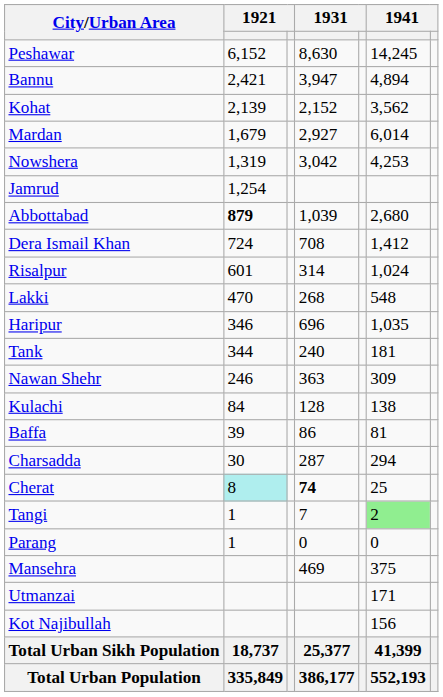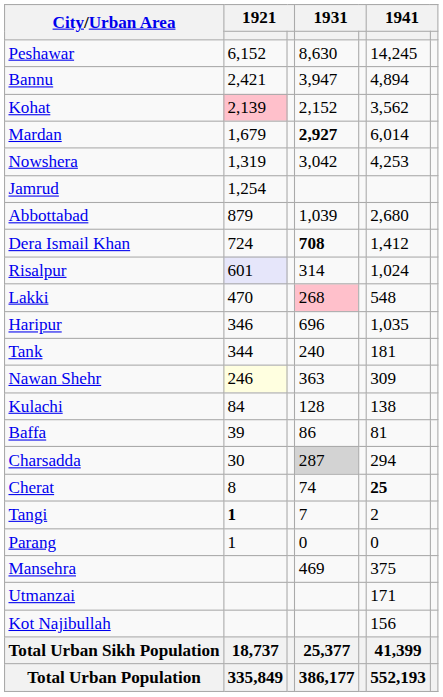Kohat | column 2: no background -> pink background
Mardan | column 4: normal -> bold
Abbottabad | column 2: bold -> normal
Dera Ismail Khan | column 4: normal -> bold
Risalpur | column 2: no background -> lavender background
Lakki | column 4: no background -> pink background
Nawan Shehr | column 2: no background -> lightyellow background
Charsadda | column 4: no background -> lightgrey background
Cherat | column 2: paleturquoise background -> no background
Cherat | column 4: bold -> normal
Cherat | column 6: normal -> bold
Tangi | column 2: normal -> bold
Tangi | column 6: lightgreen background -> no background
